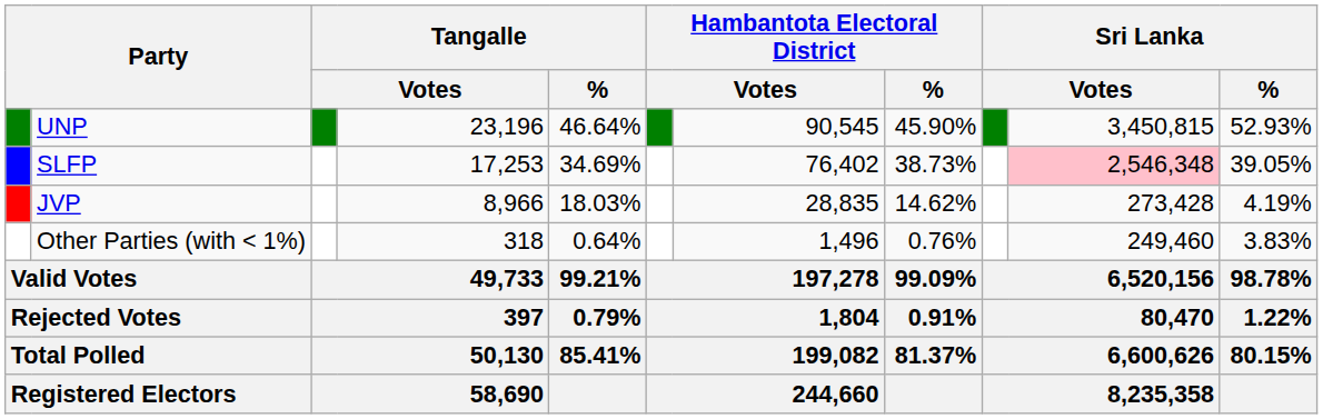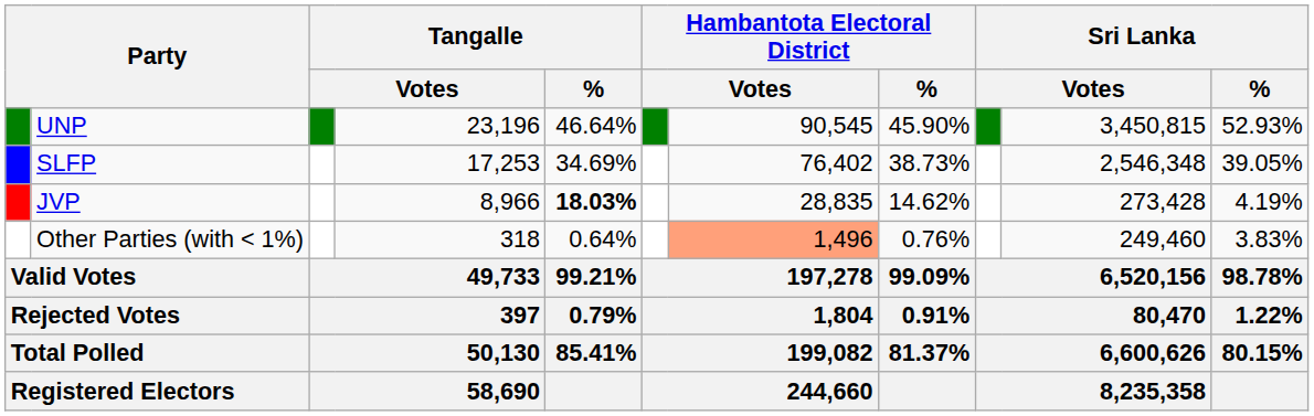SLFP | column 10: pink background -> no background
JVP | Tangalle / %: normal -> bold
Other Parties (with < 1%) | column 7: no background -> lightsalmon background
